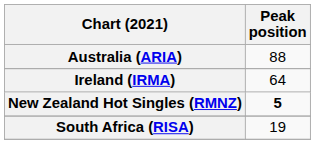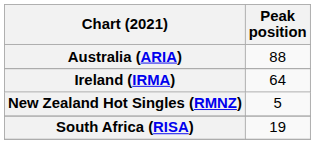New Zealand Hot Singles (RMNZ) | Peak position: bold -> normal
